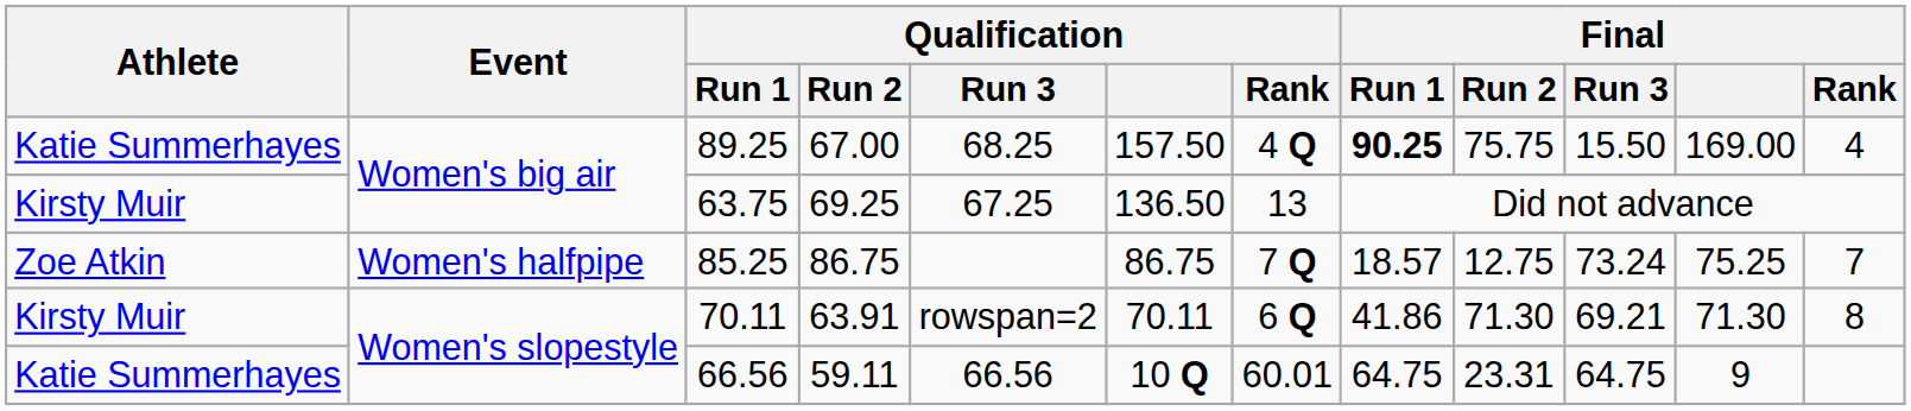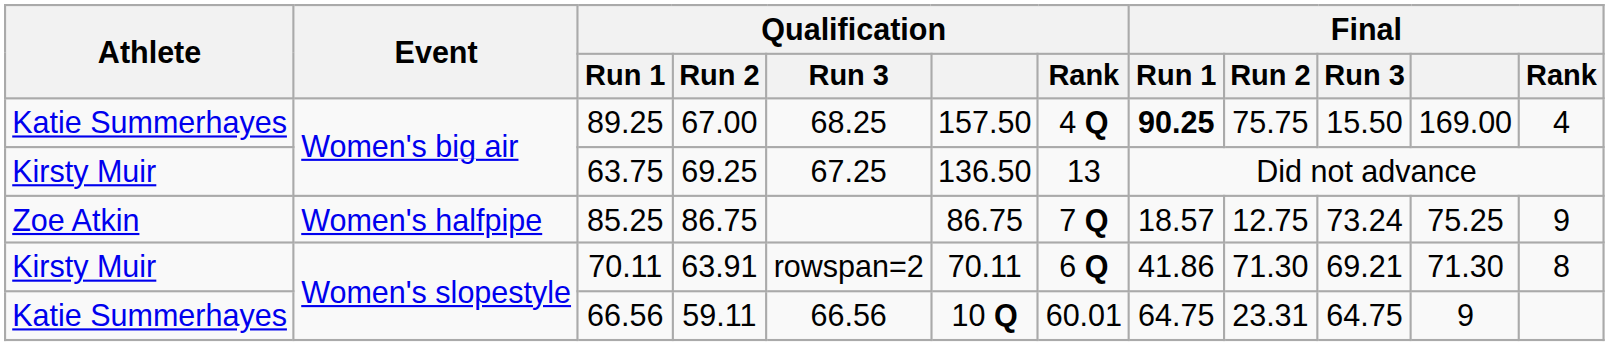85.25 | Final / Rank: 7 -> 9
